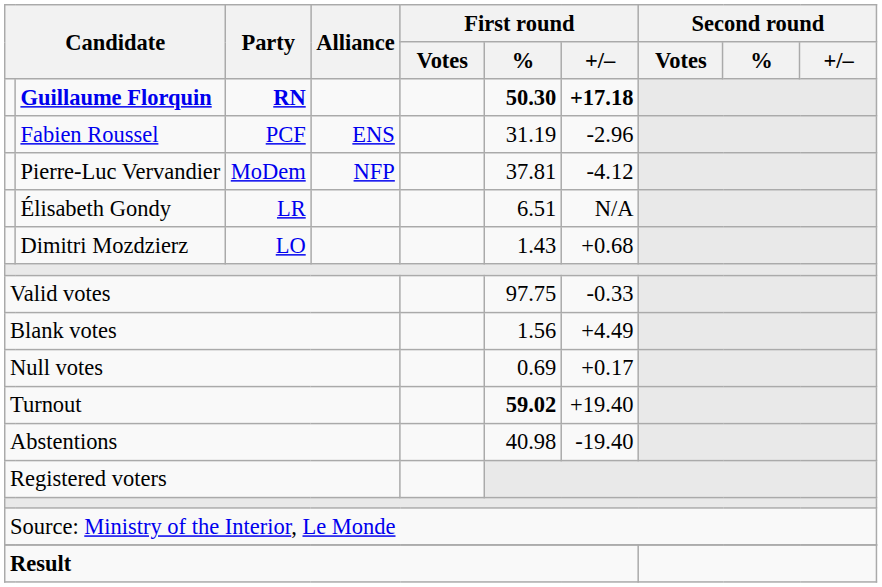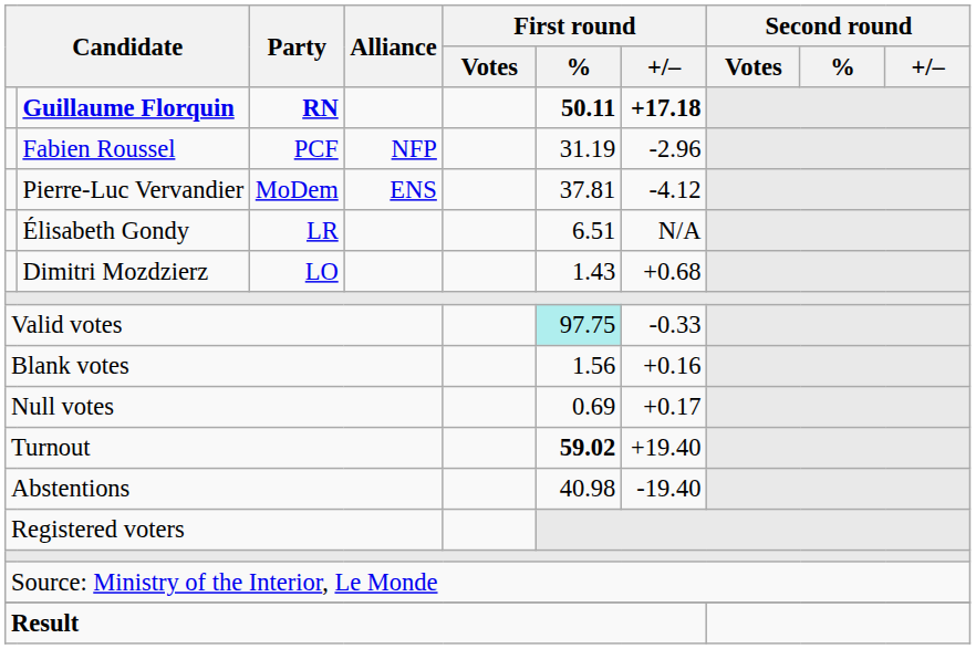Guillaume Florquin | First round / %: 50.30 -> 50.11
Fabien Roussel | Alliance: ENS -> NFP
Pierre-Luc Vervandier | Alliance: NFP -> ENS
Valid votes | First round / %: no background -> paleturquoise background
Blank votes | First round / +/–: +4.49 -> +0.16
